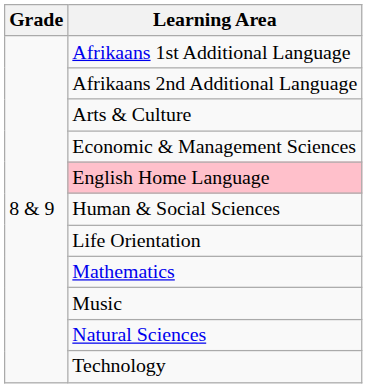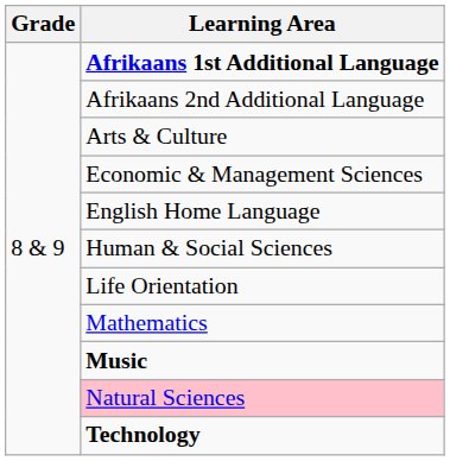Afrikaans 1st Additional Language | Learning Area: normal -> bold
English Home Language | Learning Area: pink background -> no background
Music | Learning Area: normal -> bold
Natural Sciences | Learning Area: no background -> pink background
Technology | Learning Area: normal -> bold
